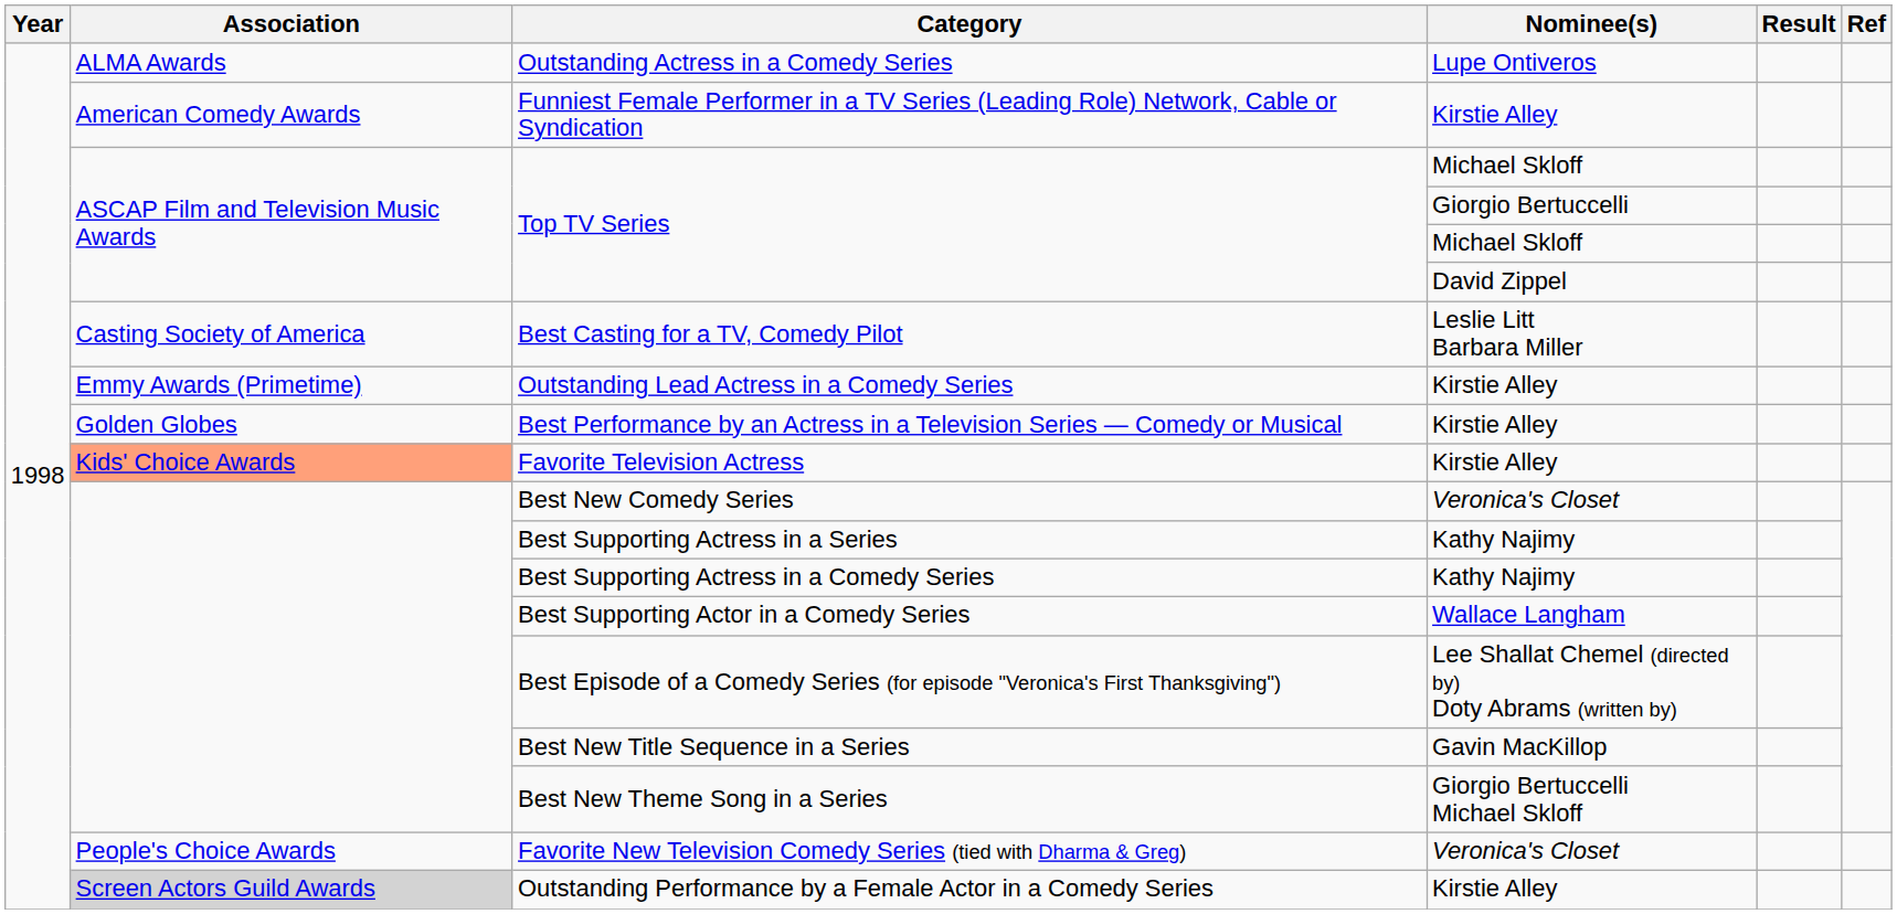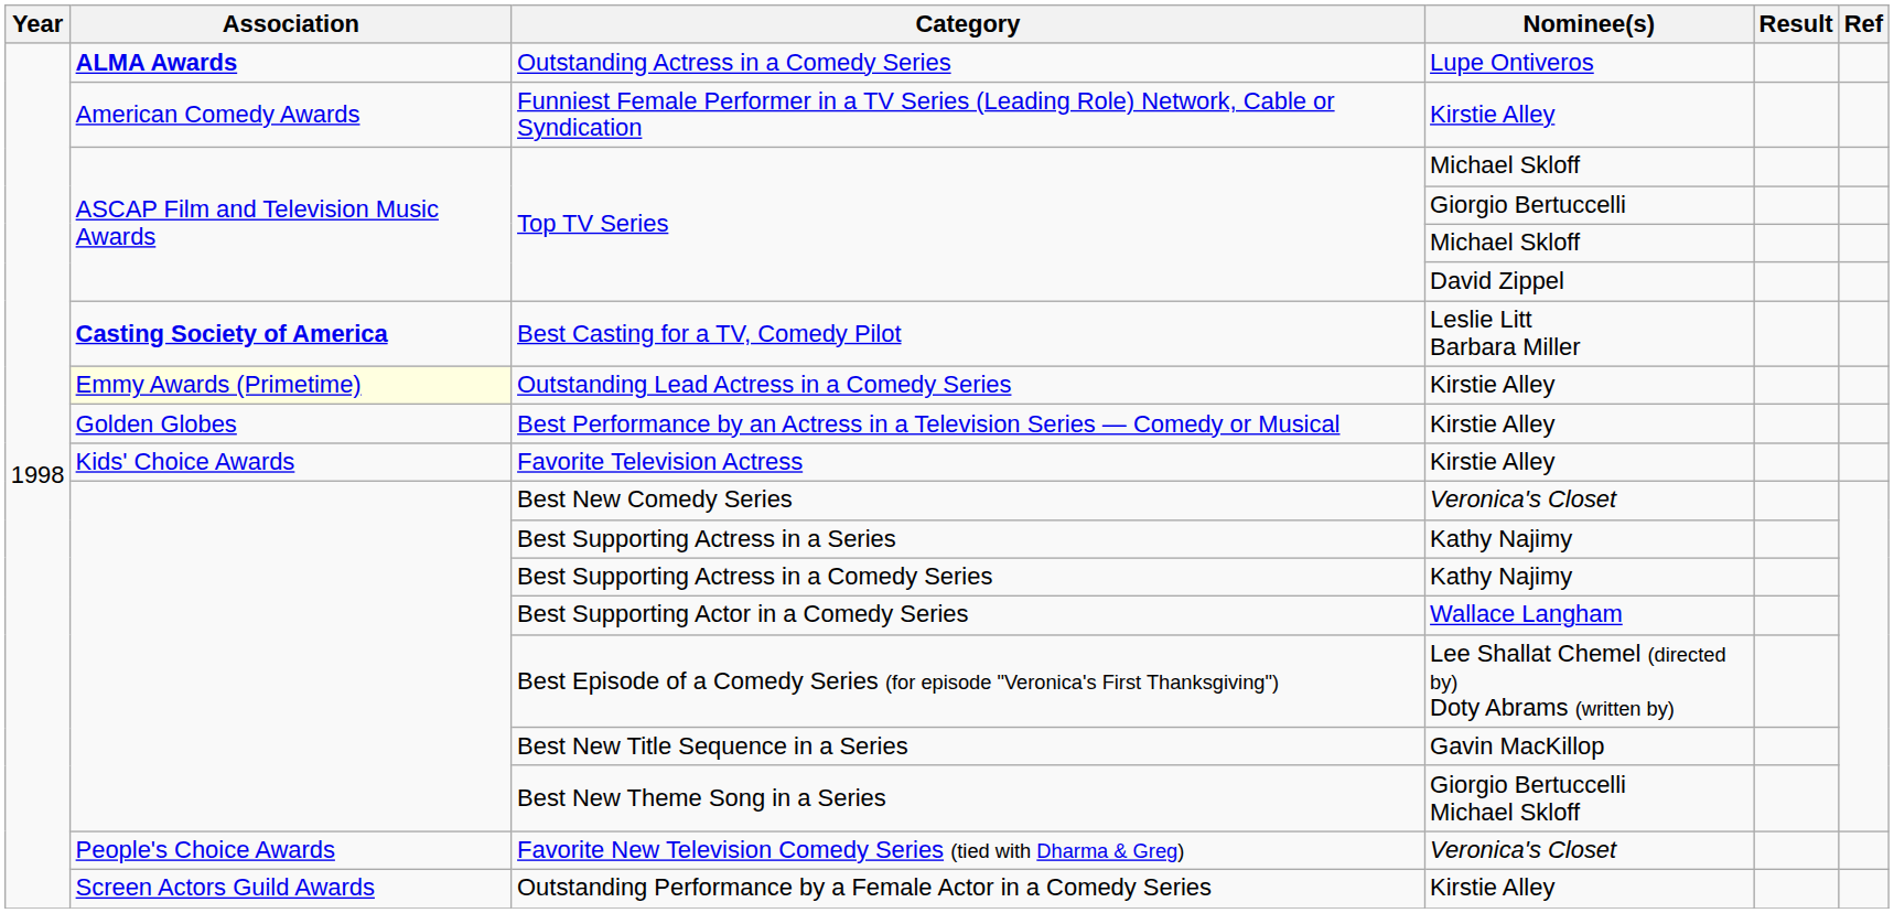Outstanding Actress in a Comedy Series | Association: normal -> bold
Best Casting for a TV, Comedy Pilot | Association: normal -> bold
Outstanding Lead Actress in a Comedy Series | Association: no background -> lightyellow background
Favorite Television Actress | Association: lightsalmon background -> no background
Outstanding Performance by a Female Actor in a Comedy Series | Association: lightgrey background -> no background
